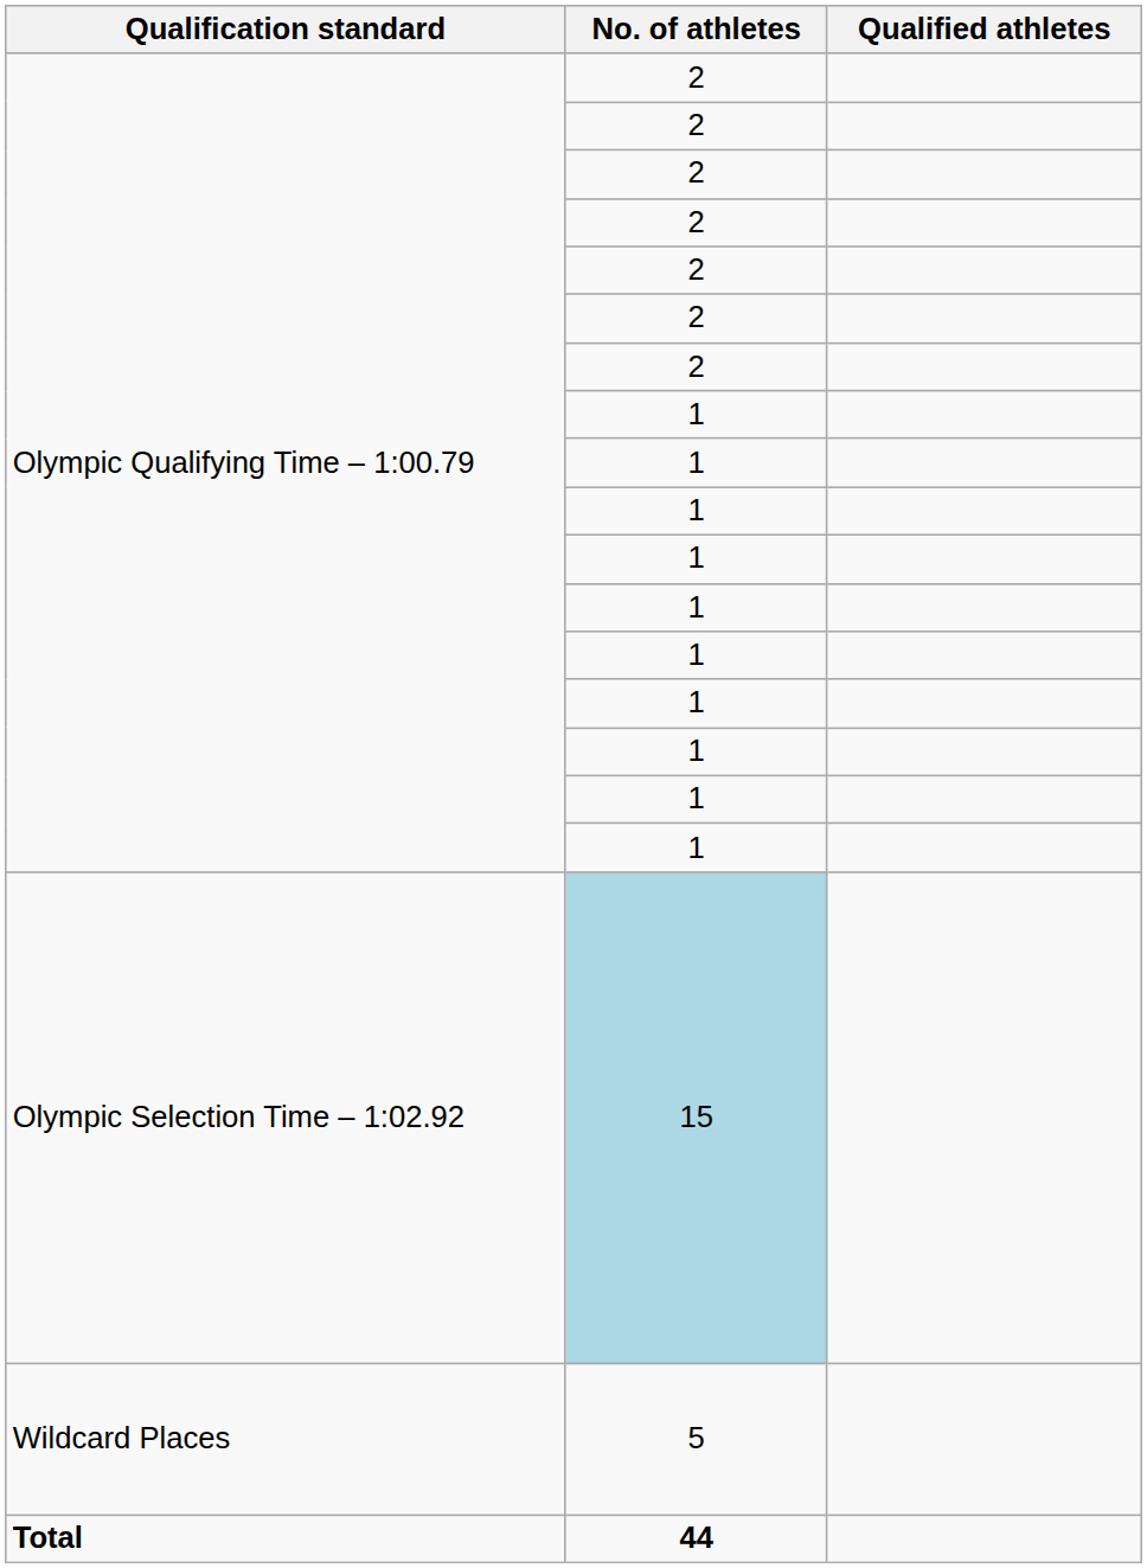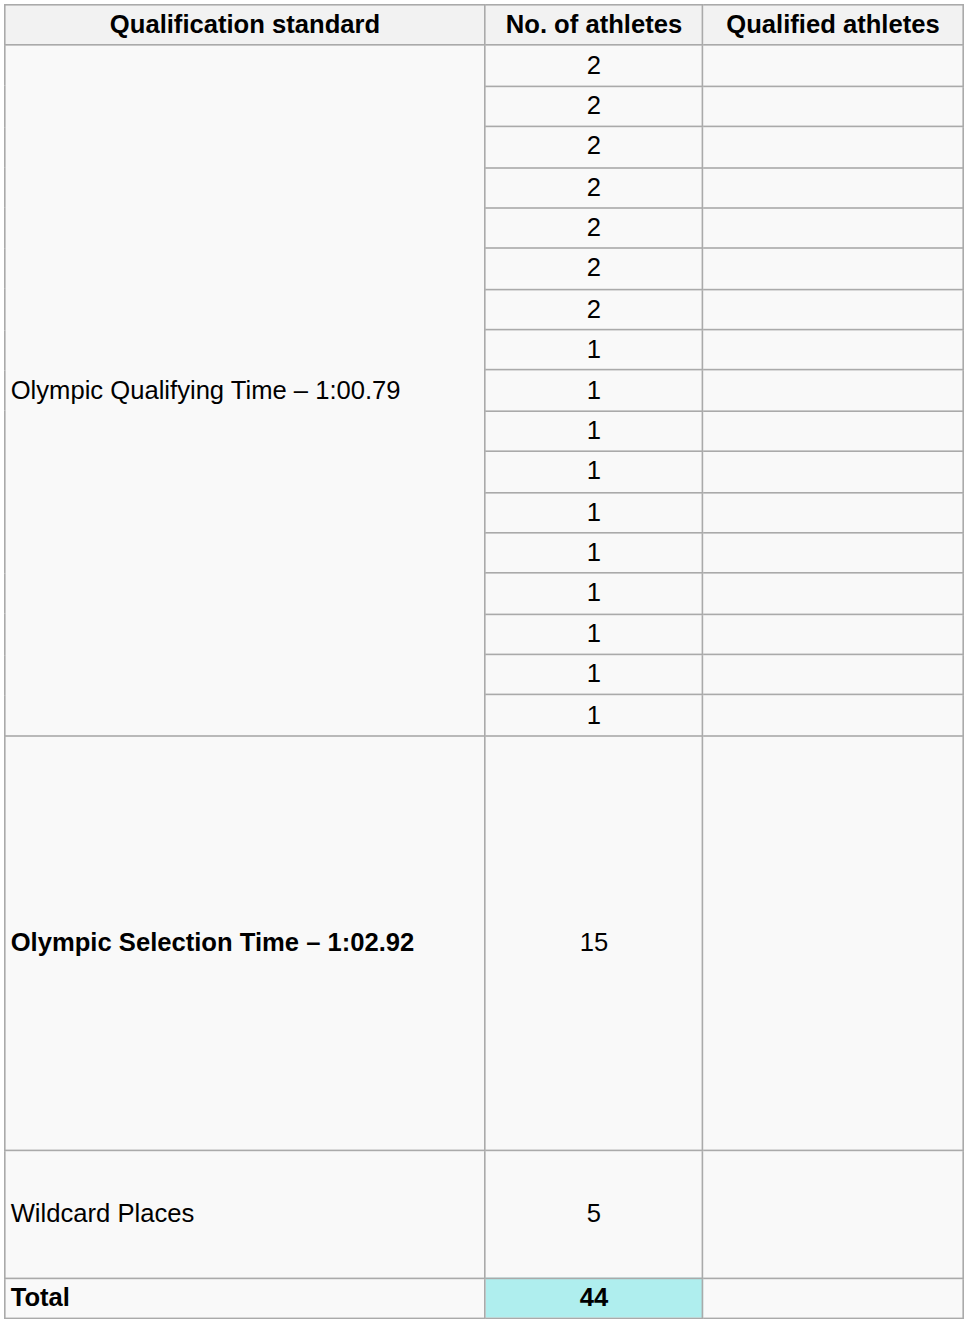15 | Qualification standard: normal -> bold
15 | No. of athletes: lightblue background -> no background
44 | No. of athletes: no background -> paleturquoise background
